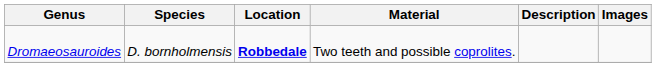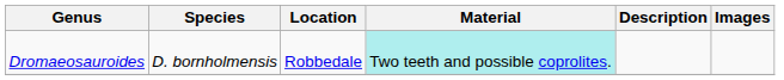Dromaeosauroides | Location: bold -> normal
Dromaeosauroides | Material: no background -> paleturquoise background
